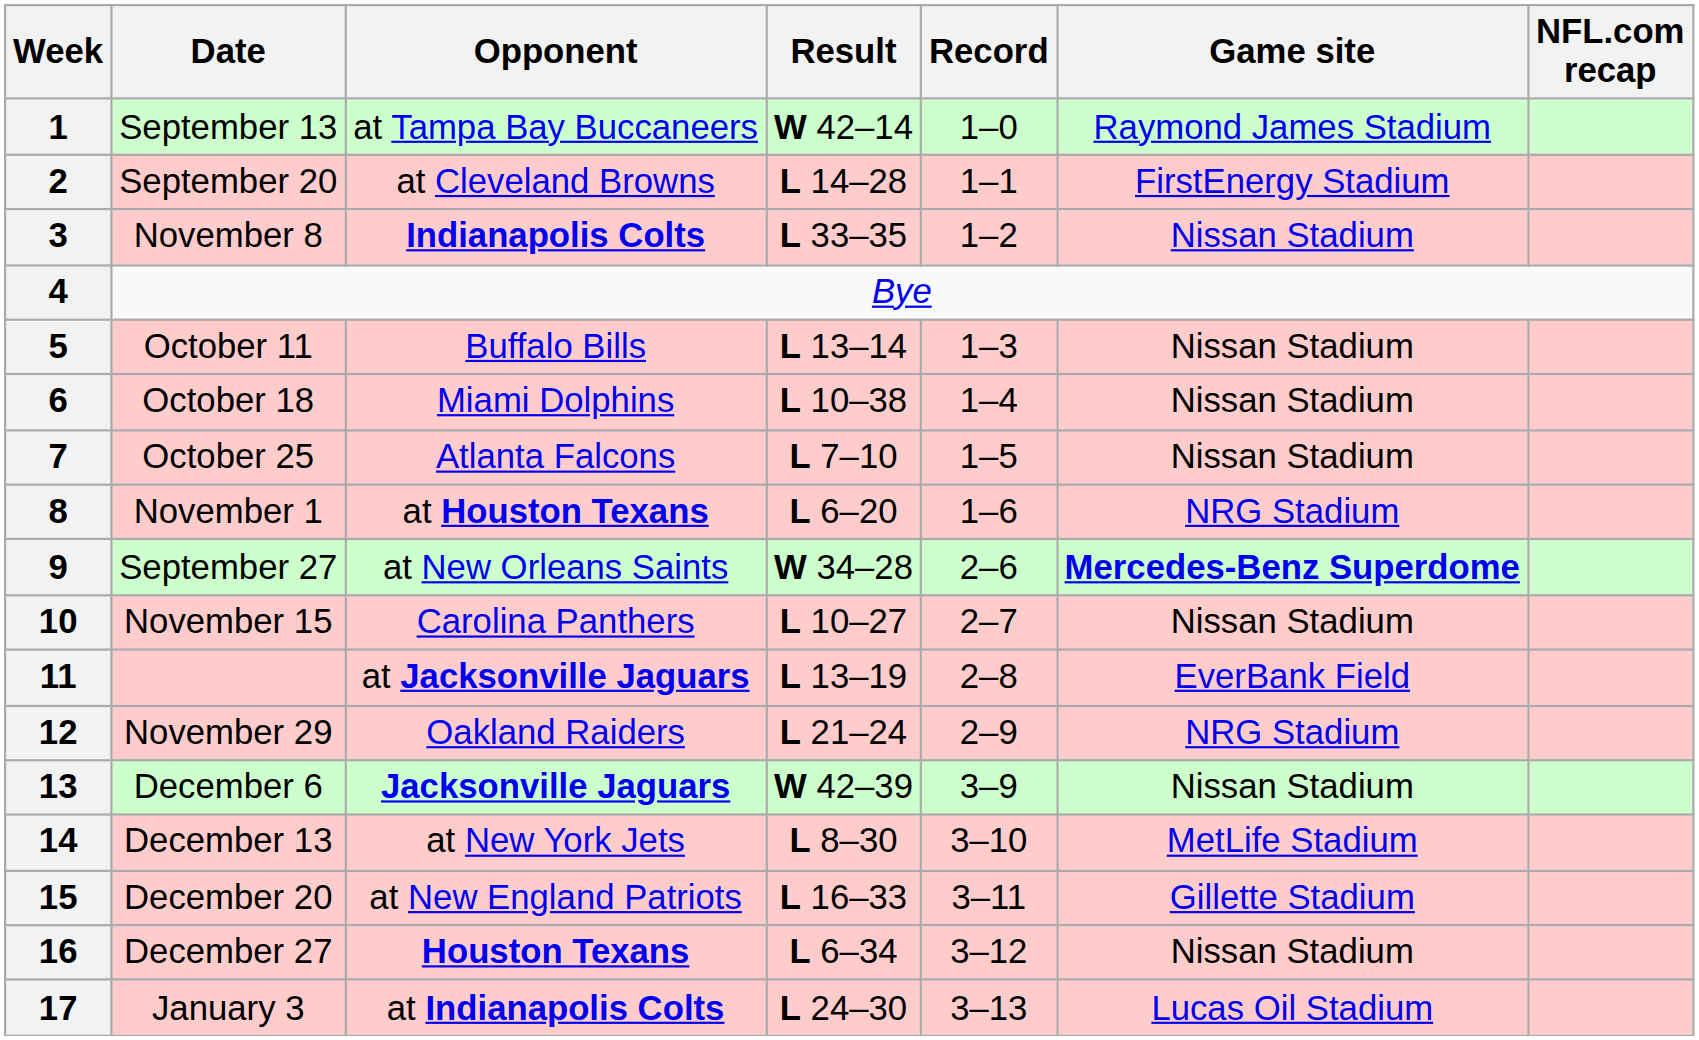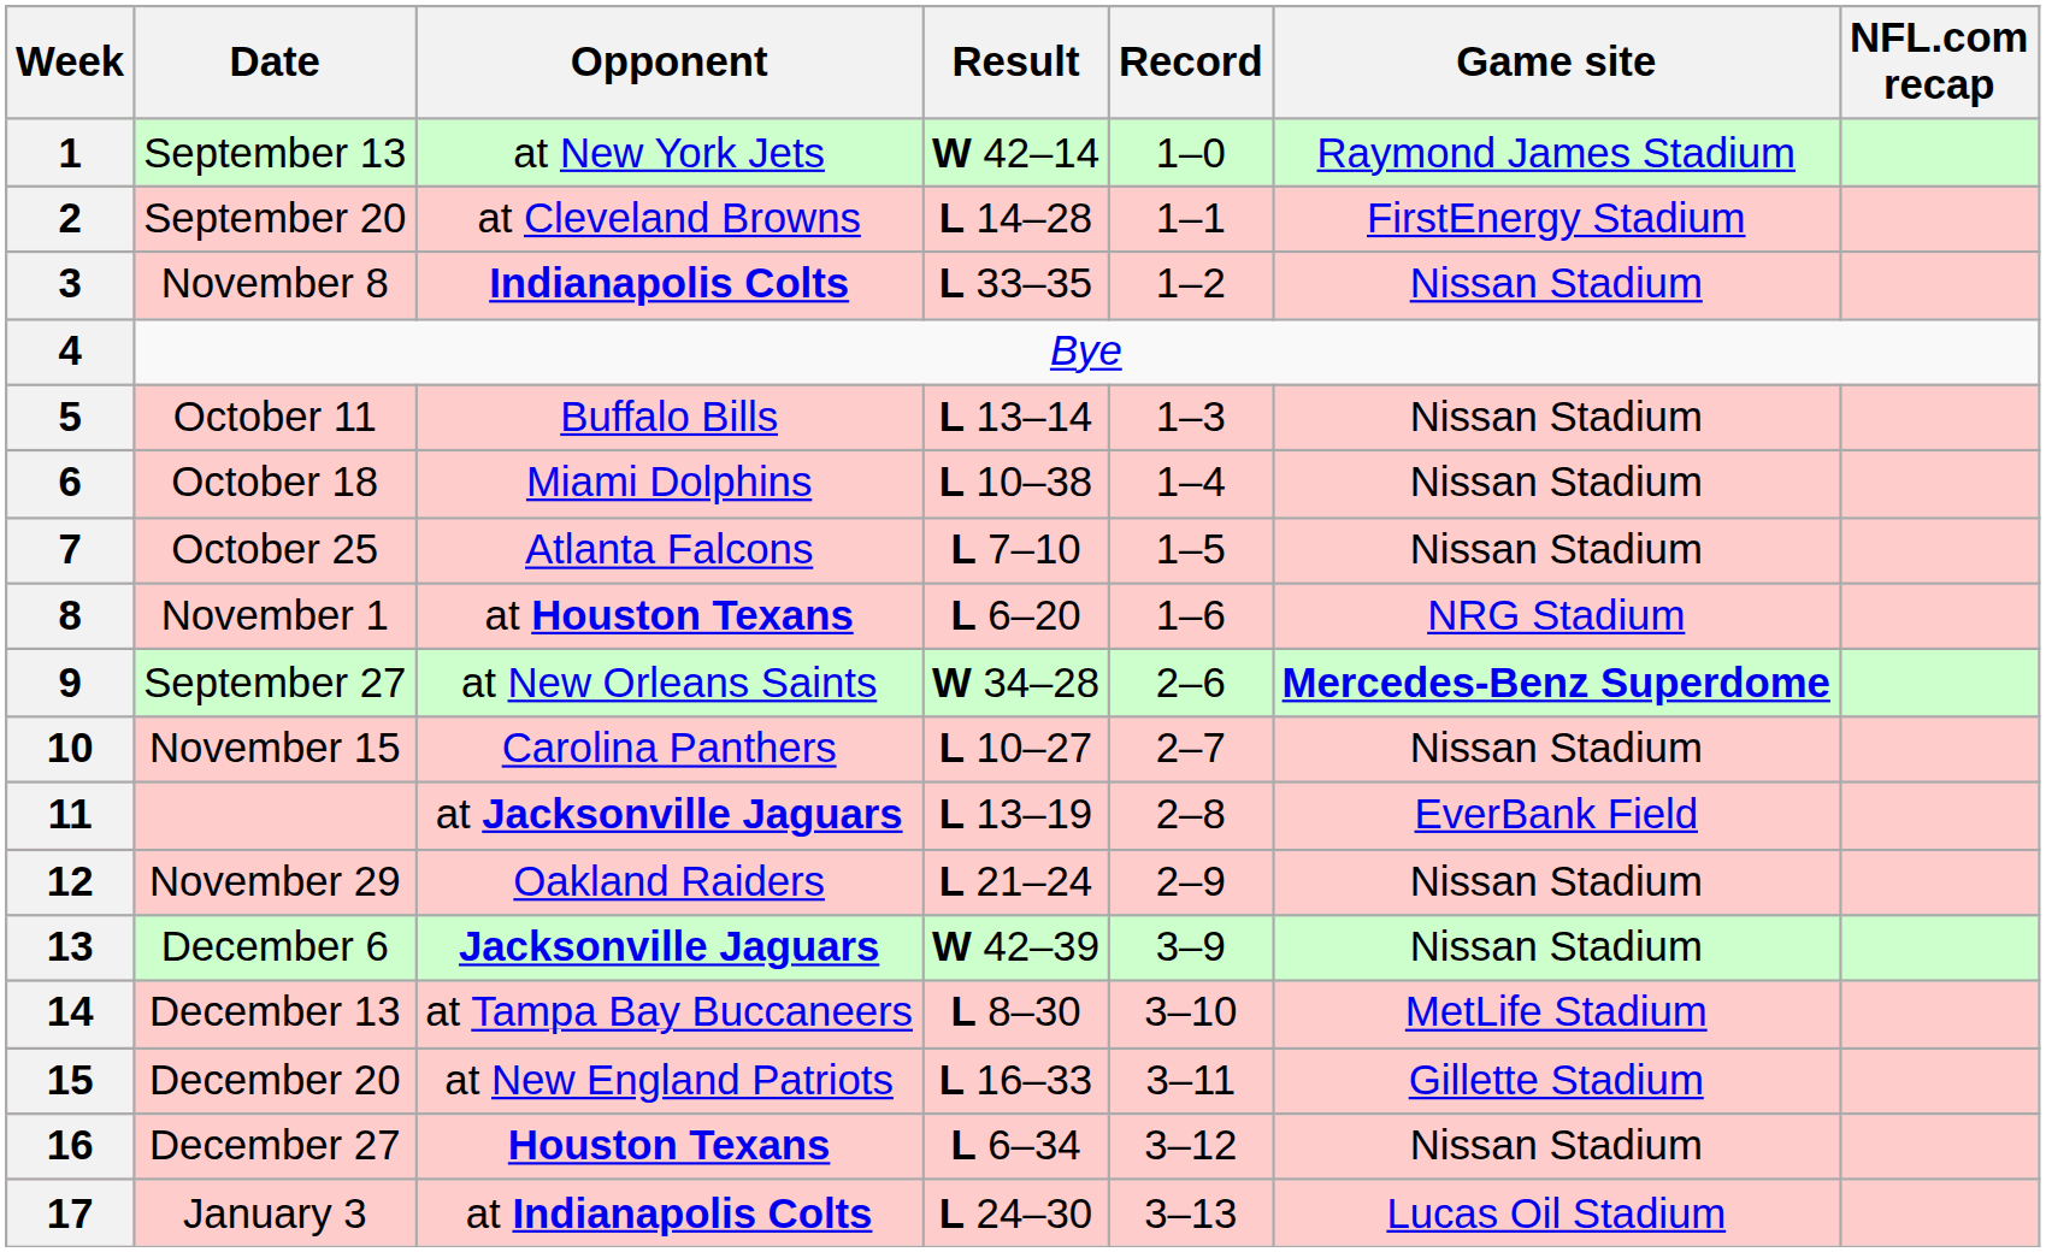1 | Opponent: at Tampa Bay Buccaneers -> at New York Jets
12 | Game site: NRG Stadium -> Nissan Stadium
14 | Opponent: at New York Jets -> at Tampa Bay Buccaneers
